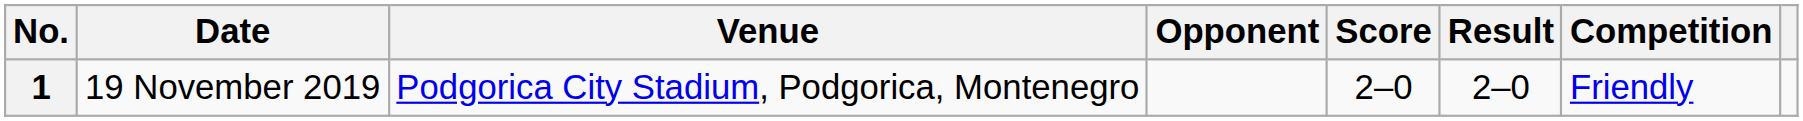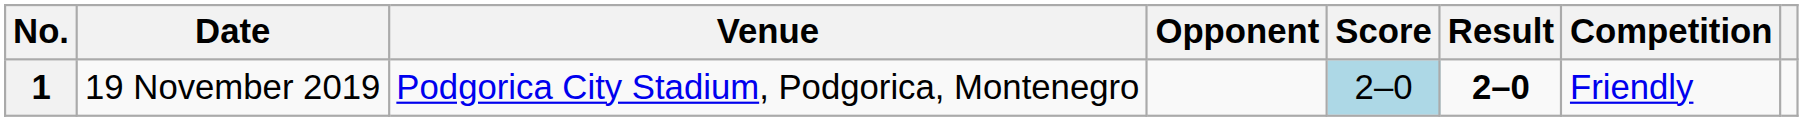1 | Score: no background -> lightblue background
1 | Result: normal -> bold
